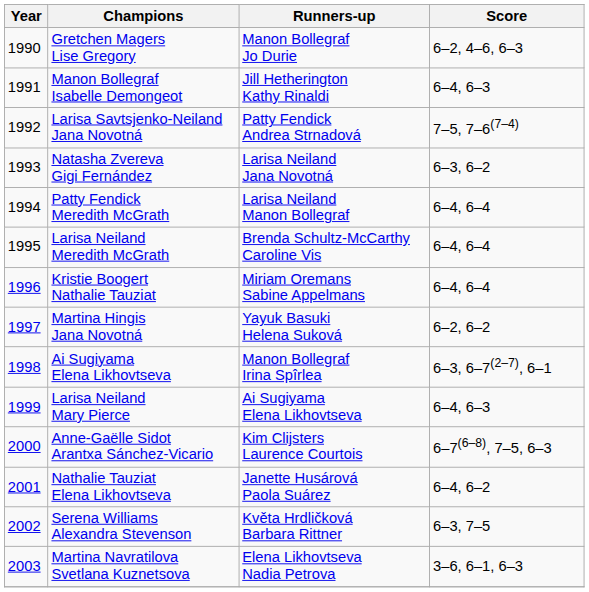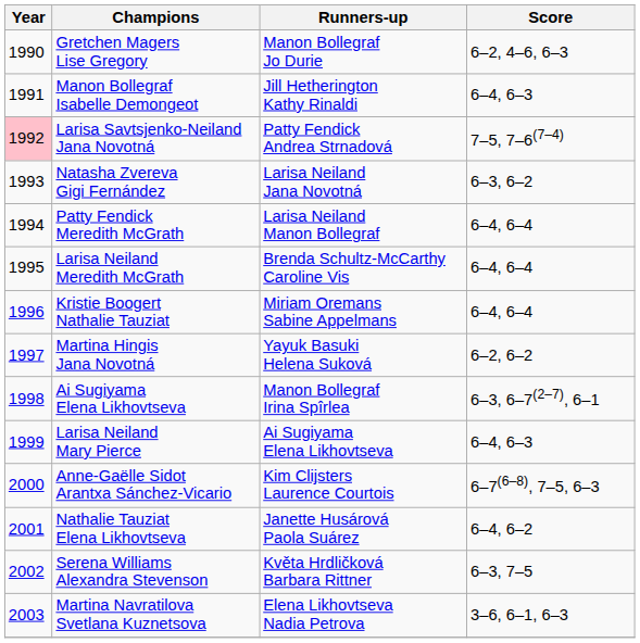Larisa Savtsjenko-Neiland Jana Novotná | Year: no background -> pink background
